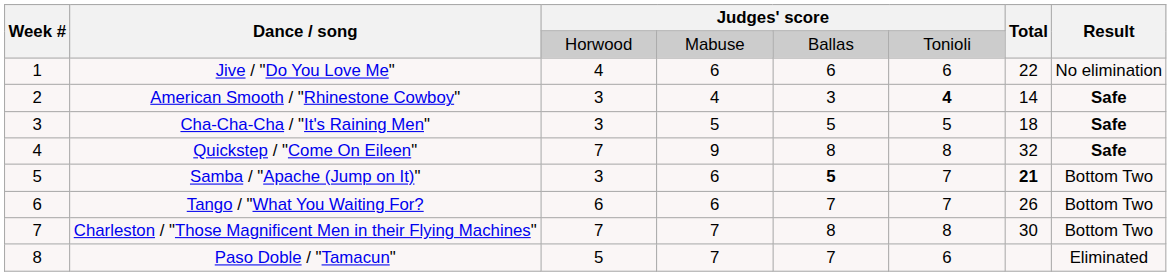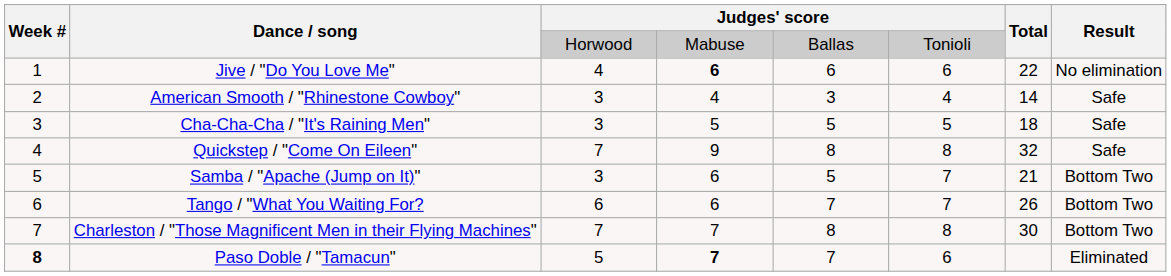Jive / "Do You Love Me" | column 4: normal -> bold
American Smooth / "Rhinestone Cowboy" | column 6: bold -> normal
American Smooth / "Rhinestone Cowboy" | Result: bold -> normal
Cha-Cha-Cha / "It's Raining Men" | Result: bold -> normal
Quickstep / "Come On Eileen" | Result: bold -> normal
Samba / "Apache (Jump on It)" | column 5: bold -> normal
Samba / "Apache (Jump on It)" | Total: bold -> normal
Paso Doble / "Tamacun" | Week #: normal -> bold
Paso Doble / "Tamacun" | column 4: normal -> bold
